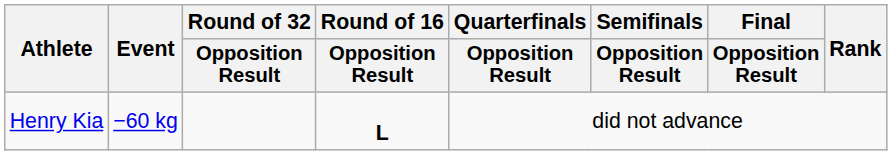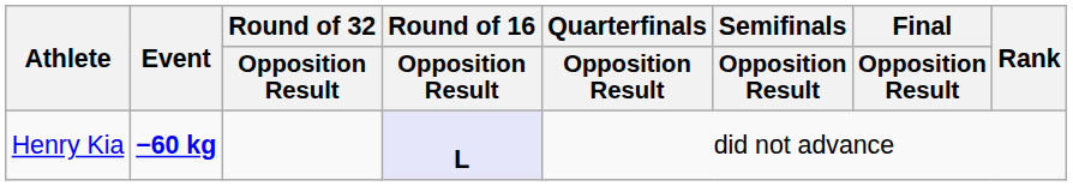Henry Kia | Event: normal -> bold
Henry Kia | Round of 16 / Opposition Result: no background -> lavender background
